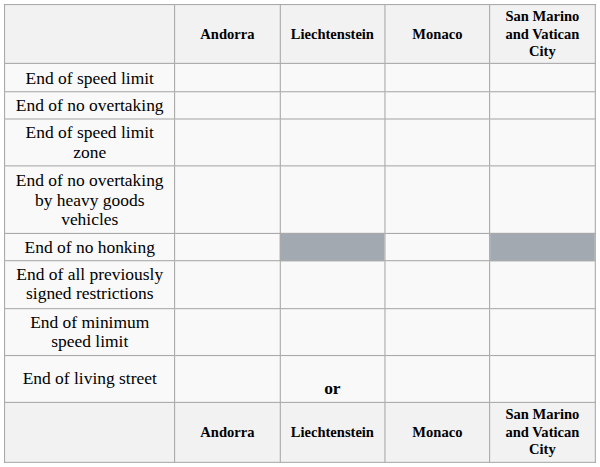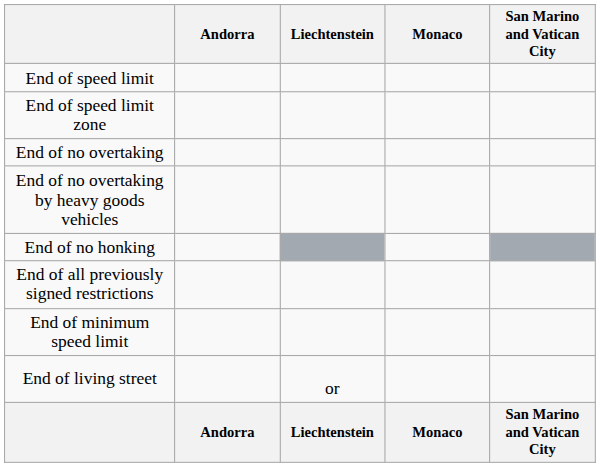rows swapped: End of speed limit zone <-> End of no overtaking
End of living street | Liechtenstein: bold -> normal
